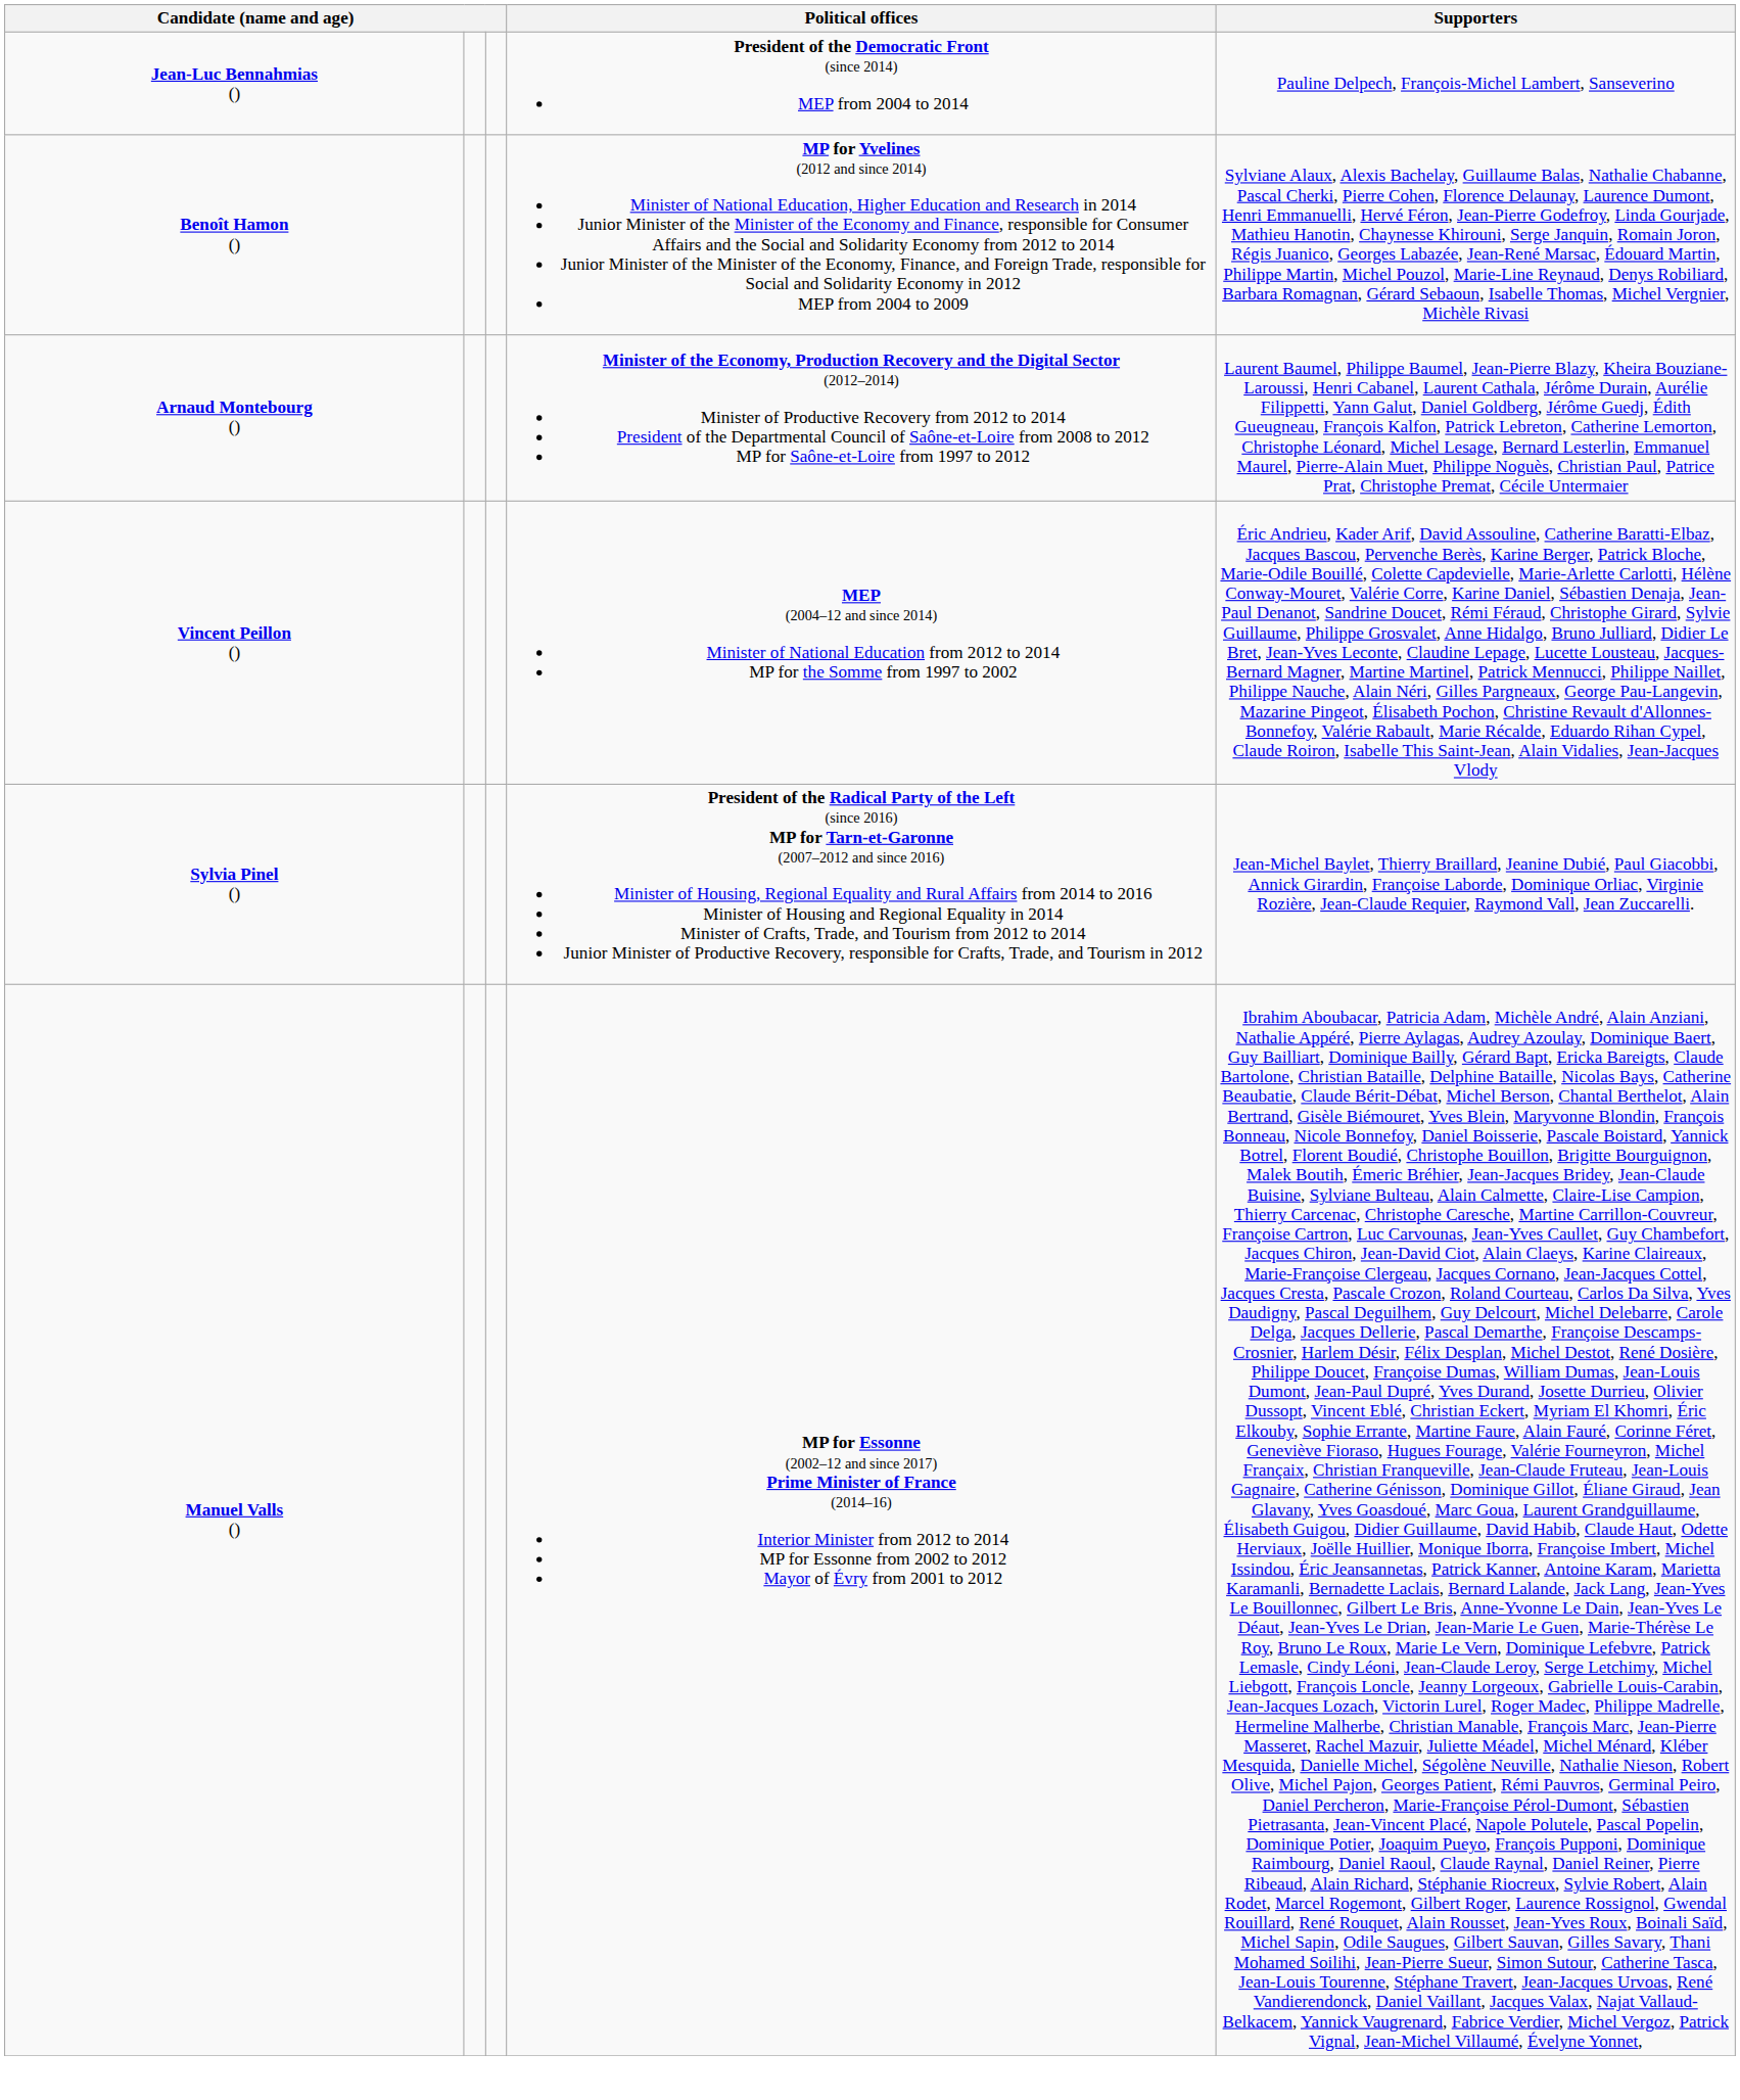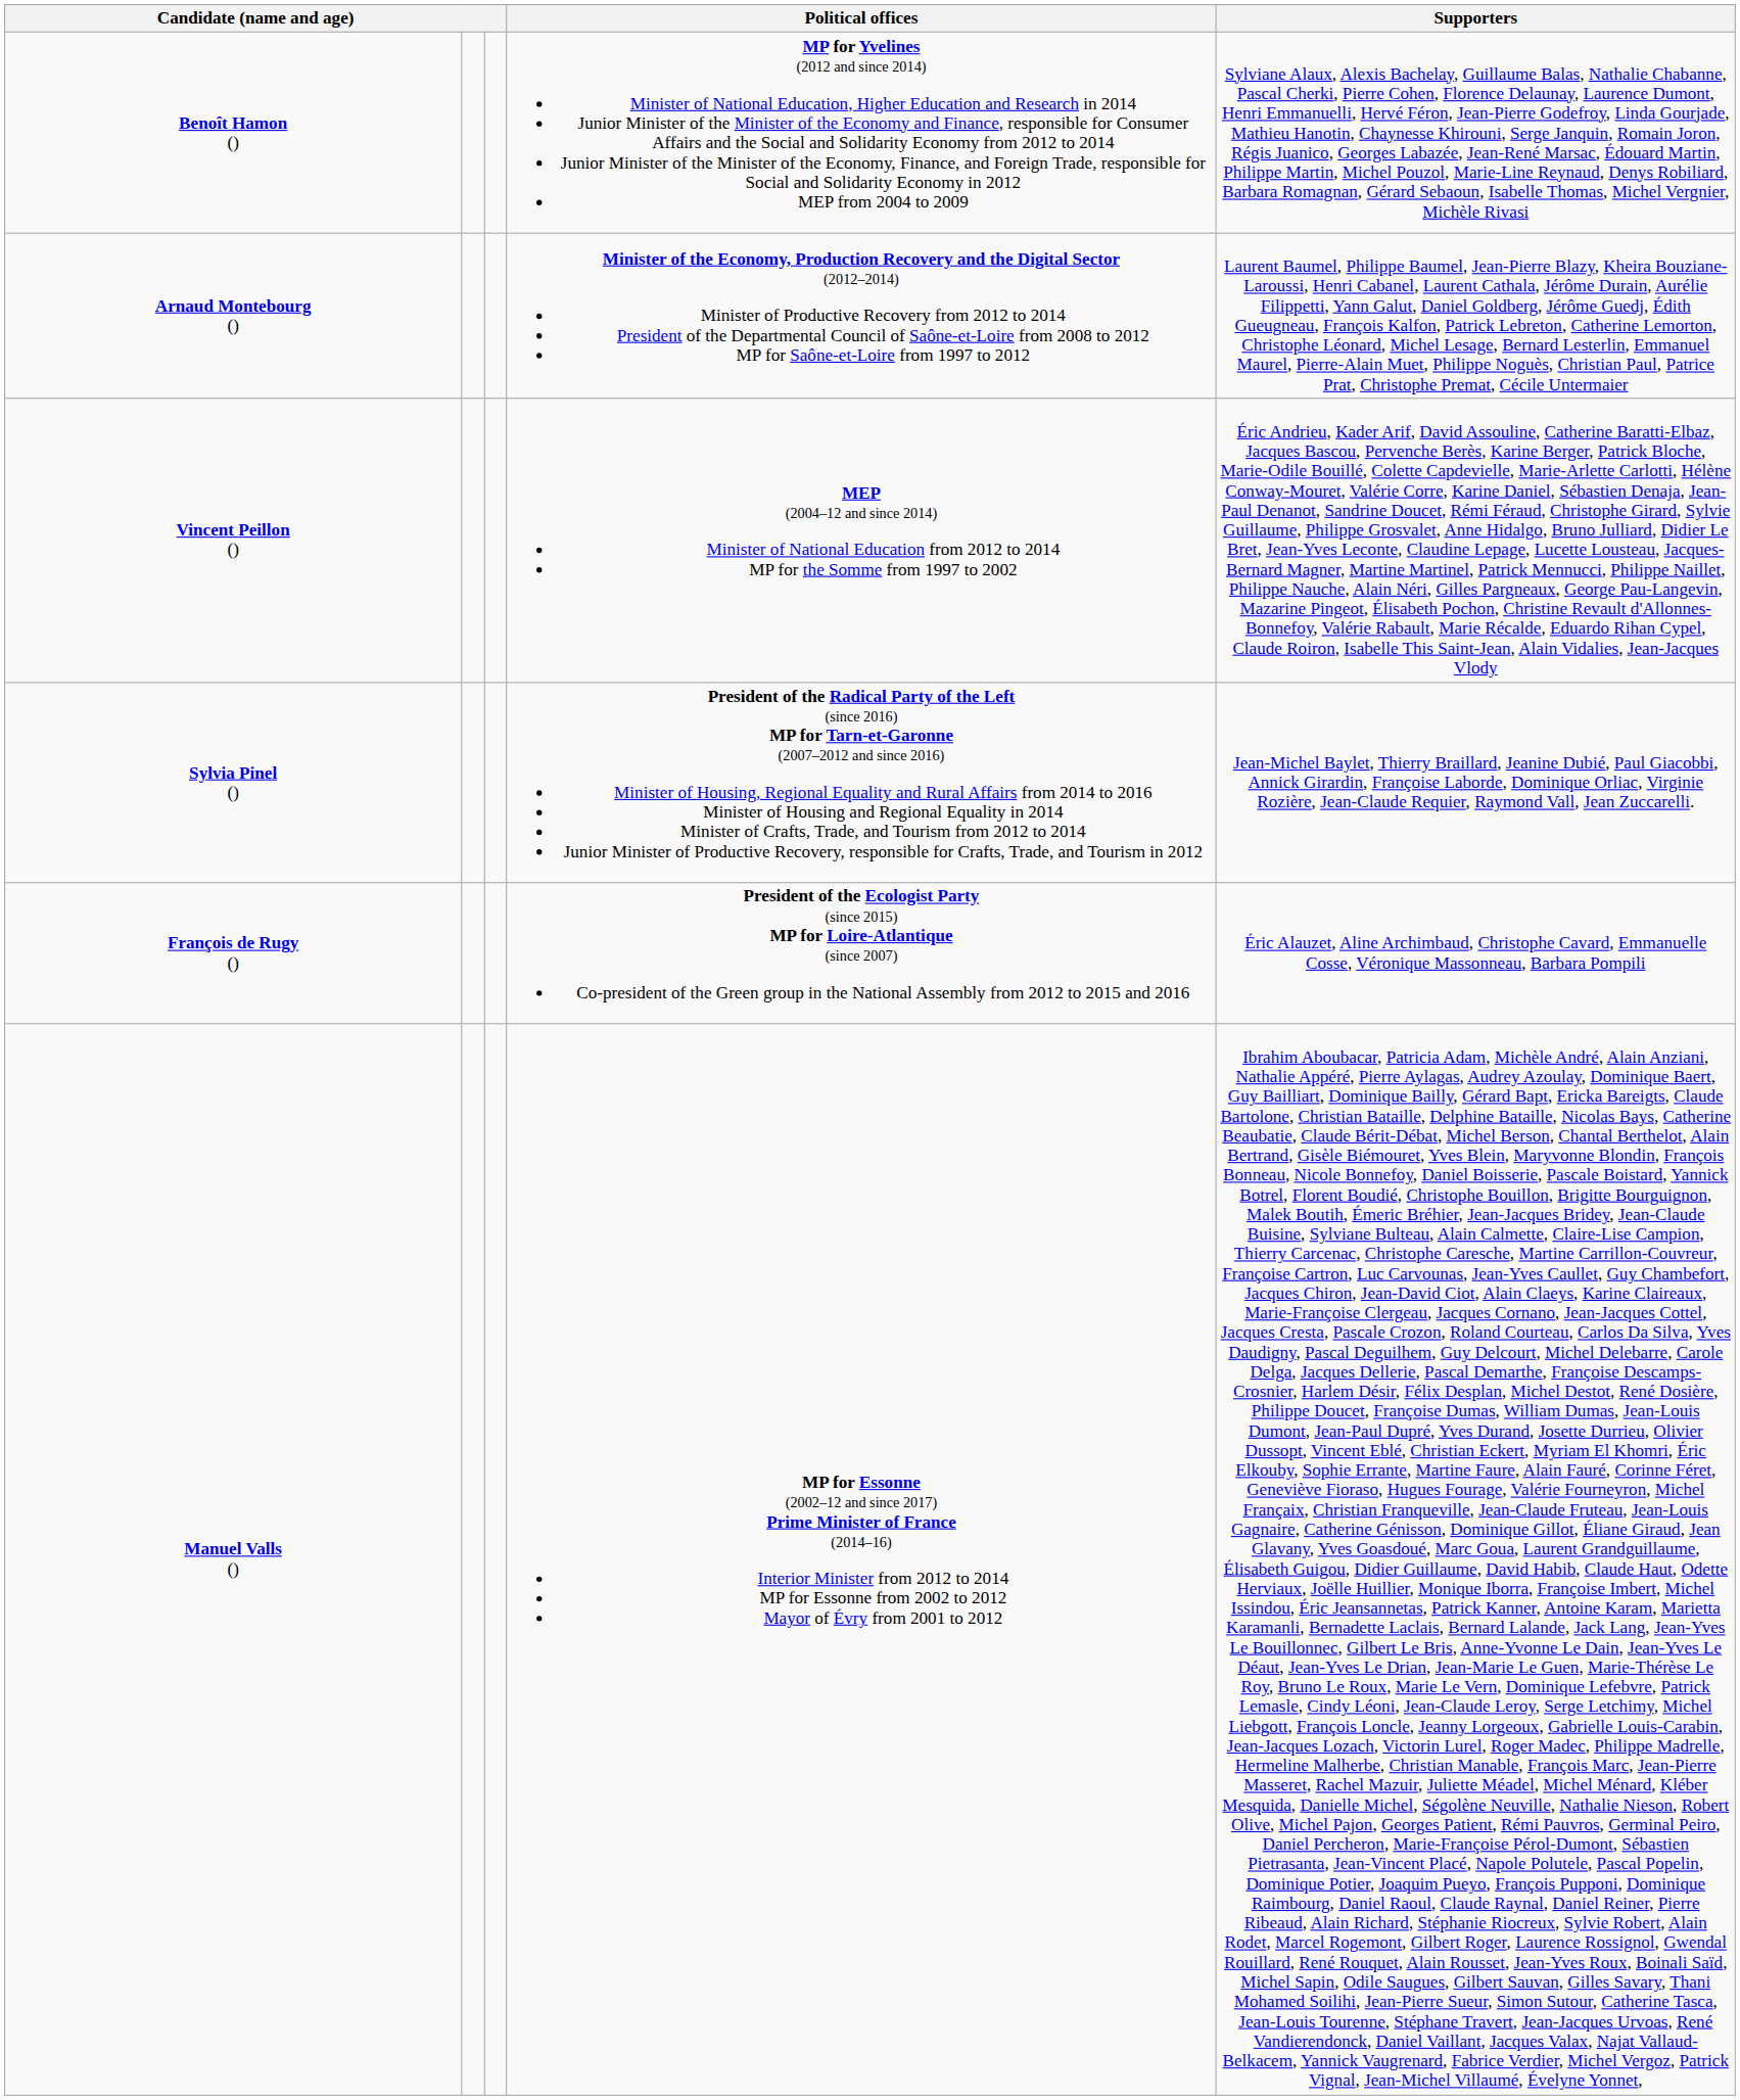- row: Jean-Luc Bennahmias () | President of the Democratic Front (since 2014) MEP from 2004 to 2014 | Pauline Delpech, François-Michel Lambert, Sanseverino
+ row: François de Rugy () | President of the Ecologist Party (since 2015) MP for Loire-Atlantique (since 2007) Co-president of the Green group in the National Assembly from 2012 to 2015 and 2016 | Éric Alauzet, Aline Archimbaud, Christophe Cavard, Emmanuelle Cosse, Véronique Massonneau, Barbara Pompili
